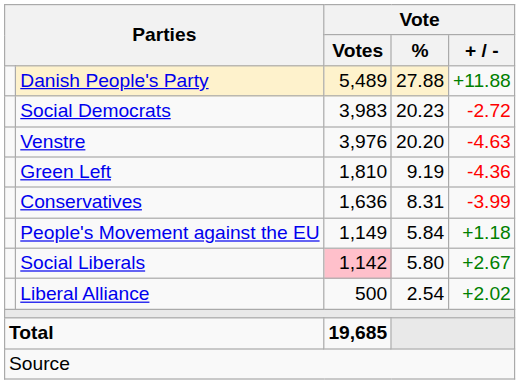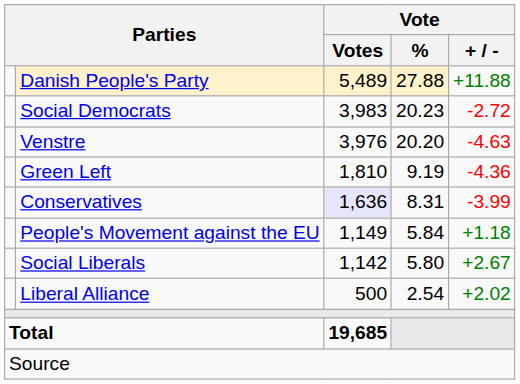Conservatives | Vote / Votes: no background -> lavender background
Social Liberals | Vote / Votes: pink background -> no background
